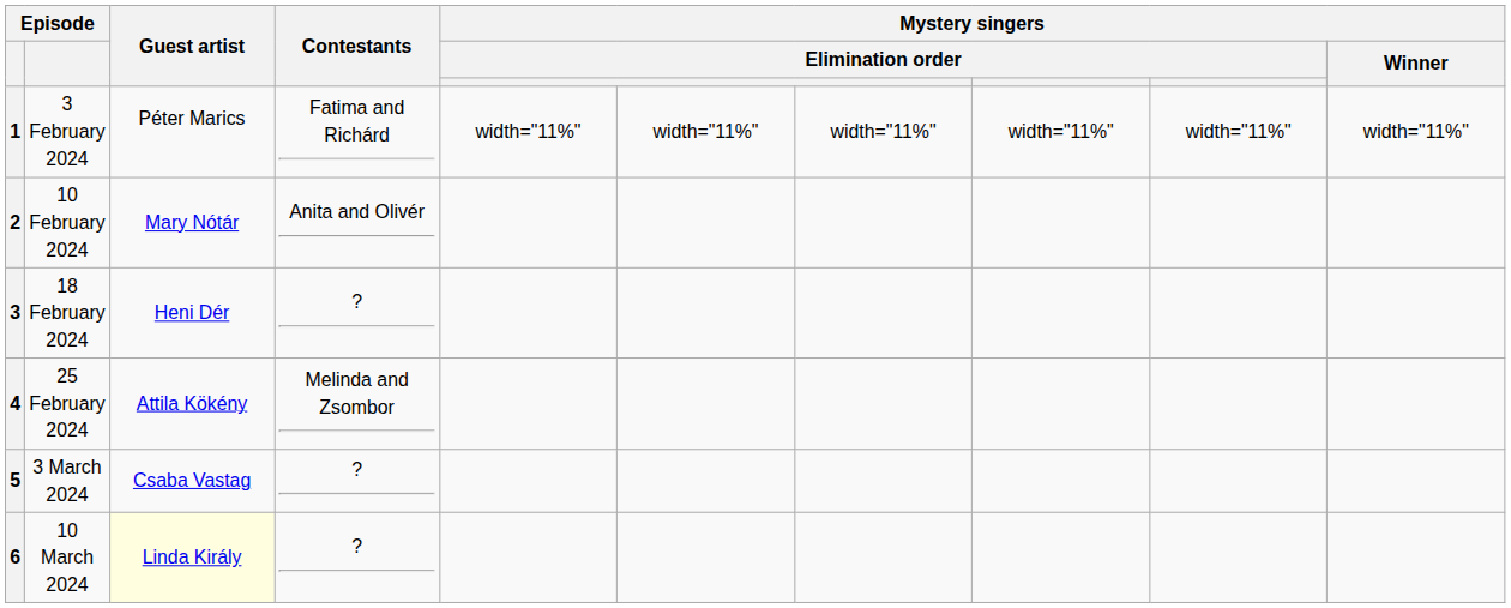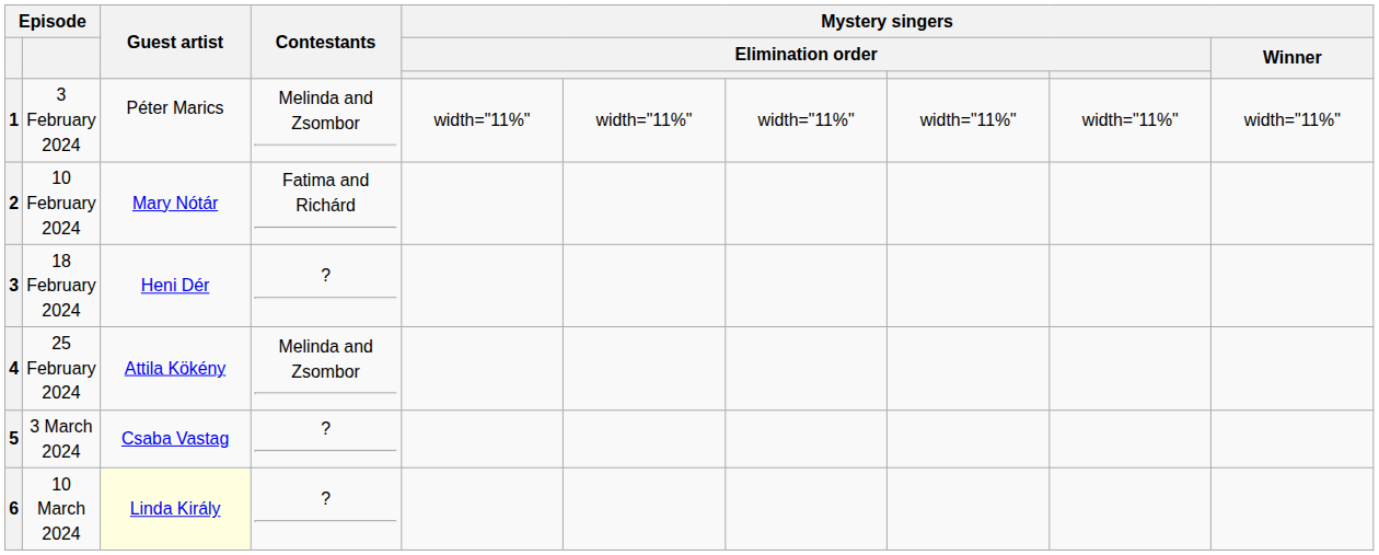1 | Contestants: Fatima and Richárd -> Melinda and Zsombor
2 | Contestants: Anita and Olivér -> Fatima and Richárd
